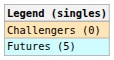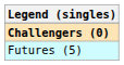row 2 | column 1: normal -> bold
